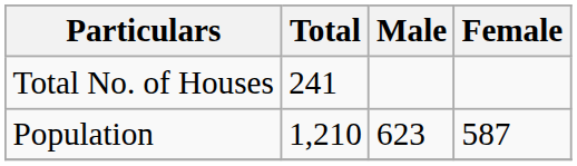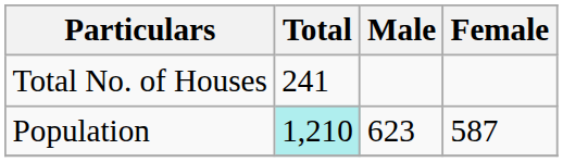Population | Total: no background -> paleturquoise background
